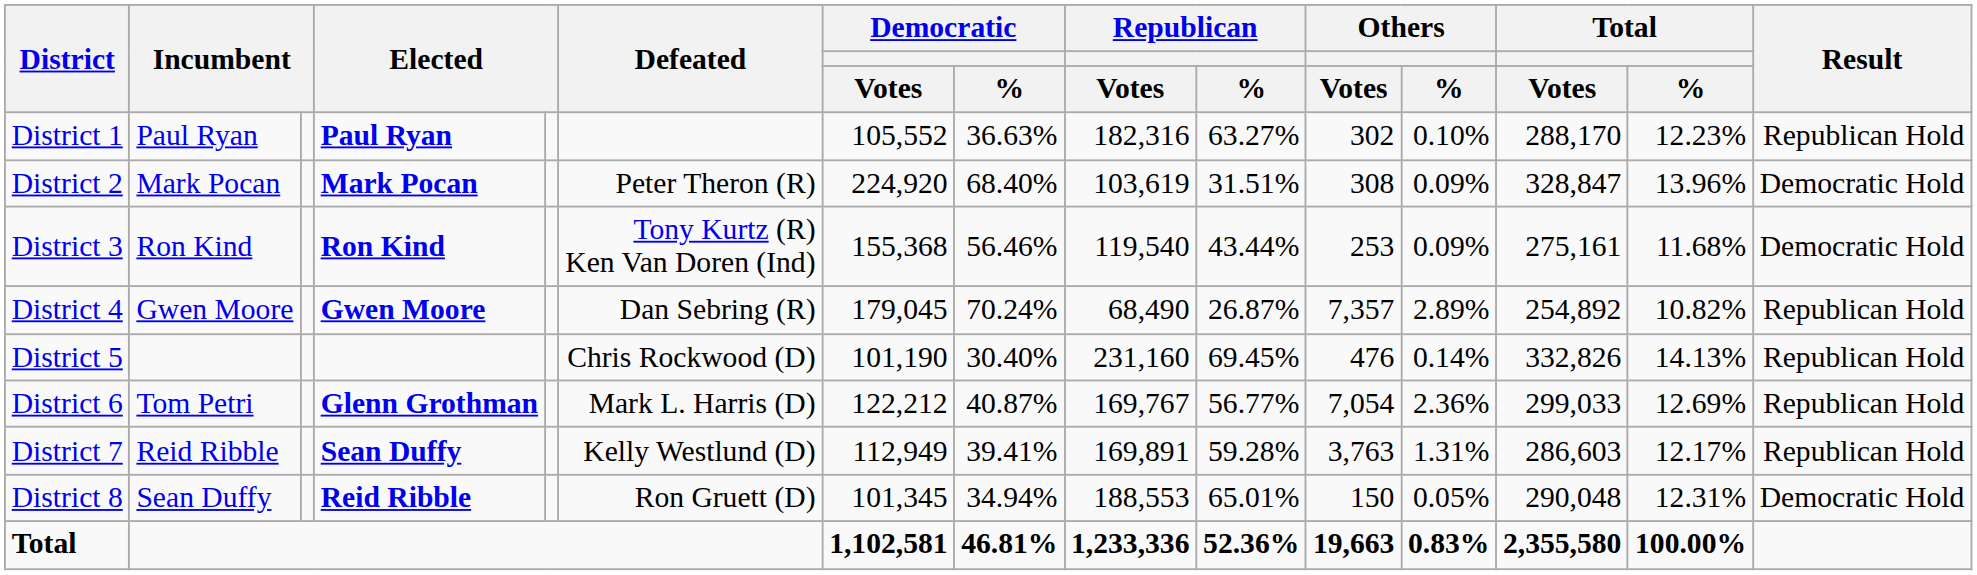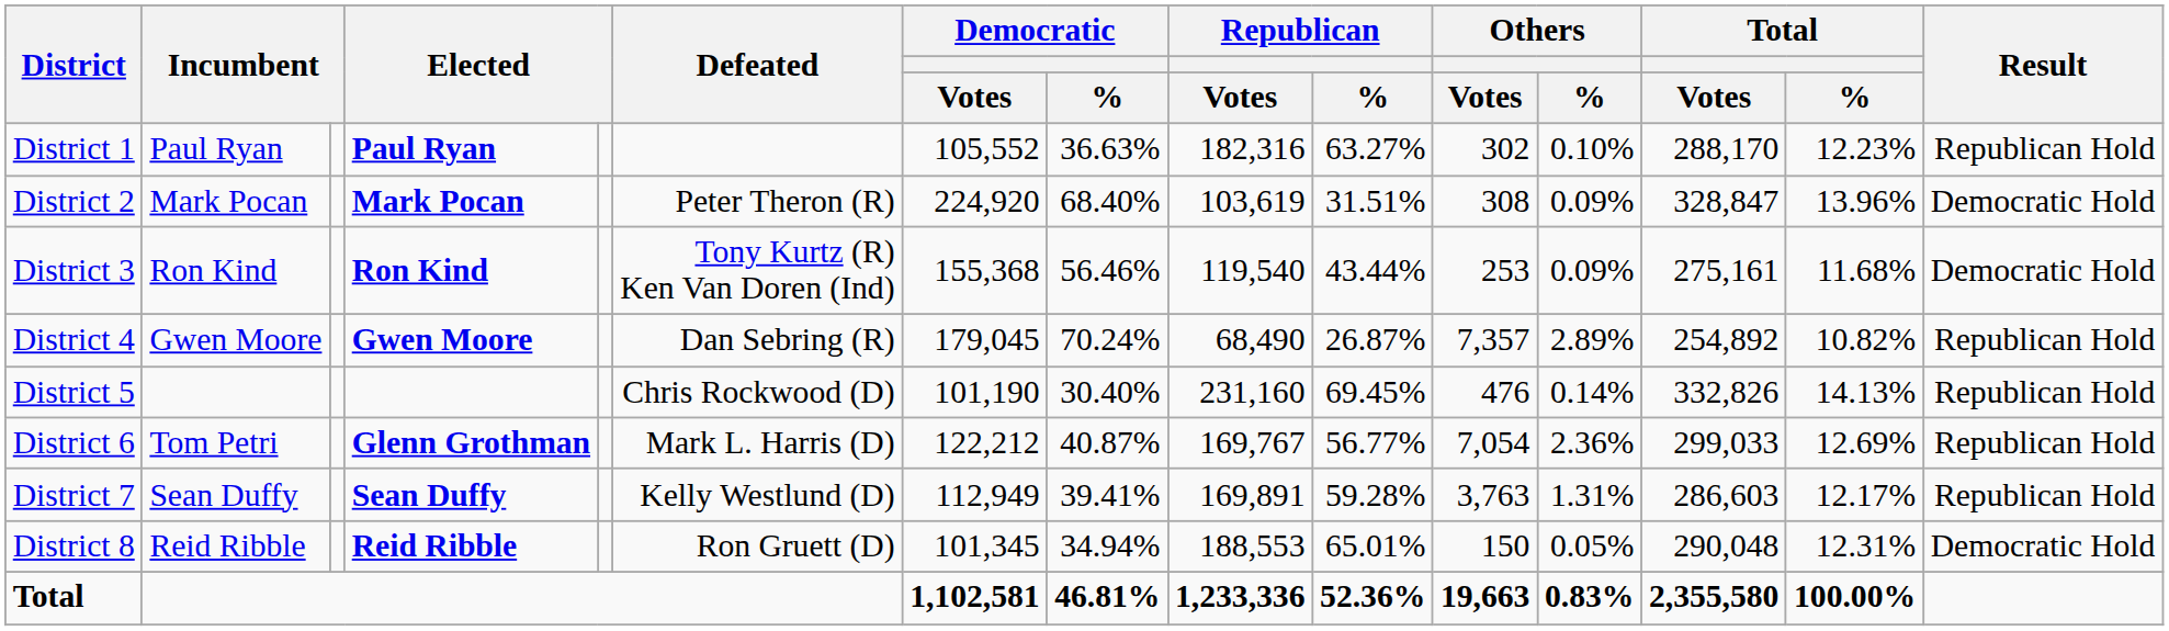District 7 | column 2: Reid Ribble -> Sean Duffy
District 8 | column 2: Sean Duffy -> Reid Ribble
